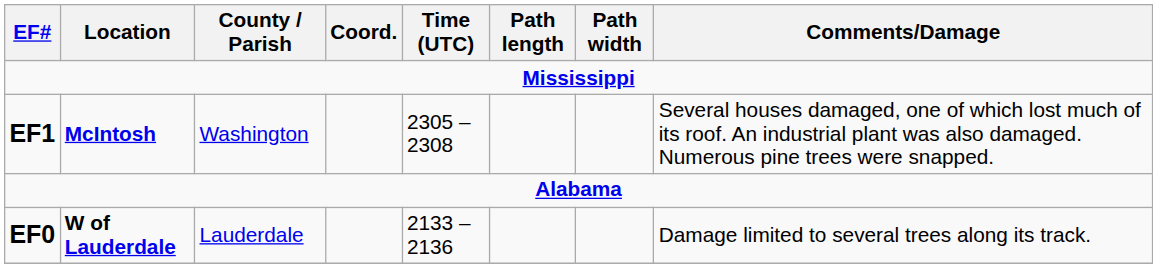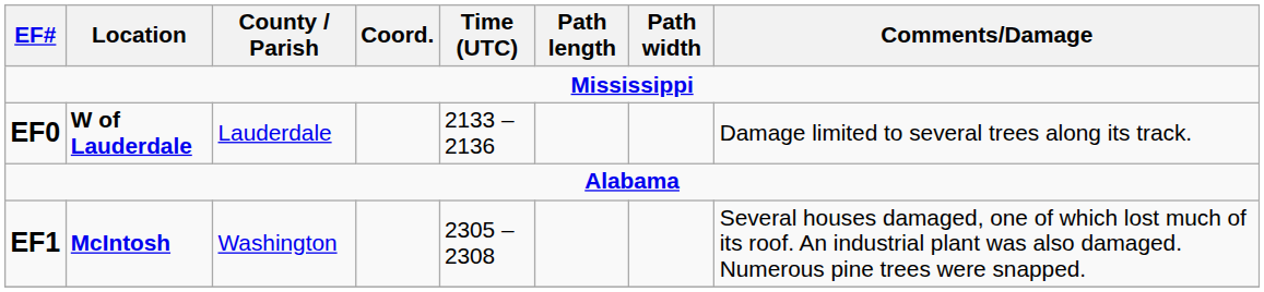rows swapped: EF0 <-> EF1
